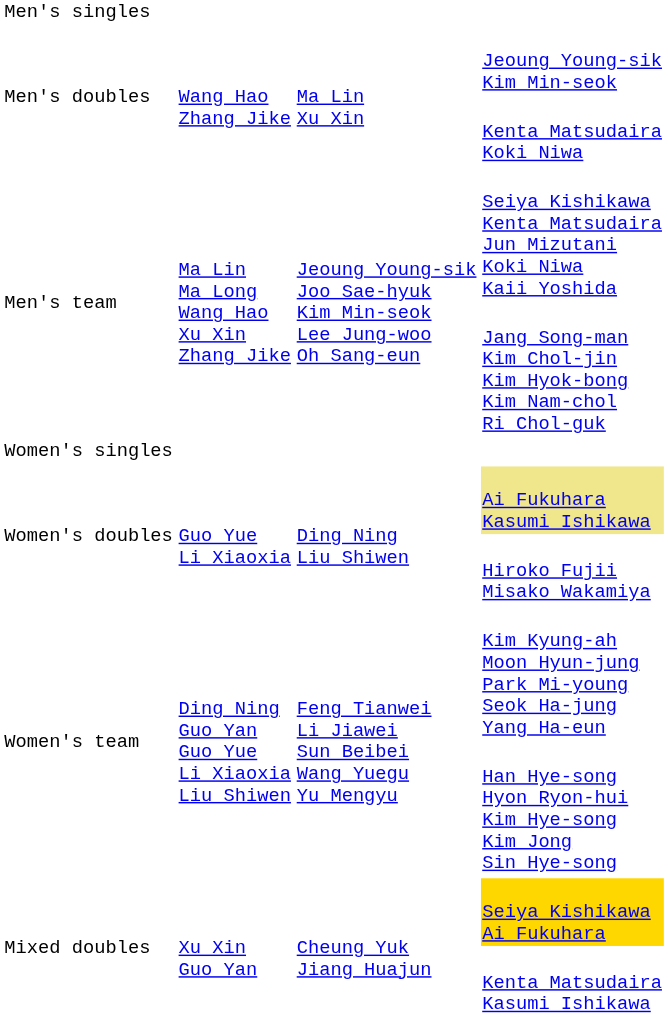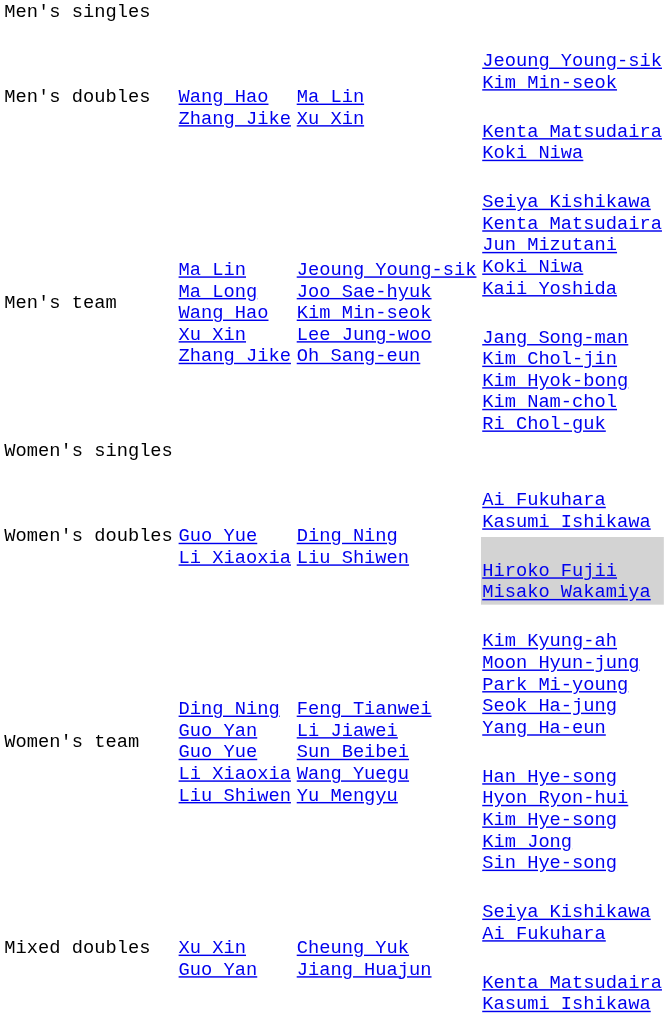Ai Fukuhara Kasumi Ishikawa | column 4: khaki background -> no background
Hiroko Fujii Misako Wakamiya | column 4: no background -> lightgrey background
Seiya Kishikawa Ai Fukuhara | column 4: gold background -> no background
